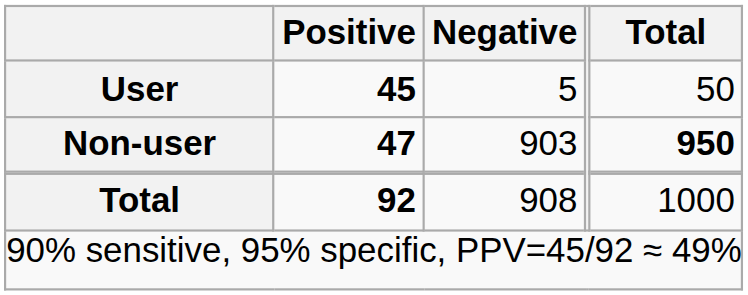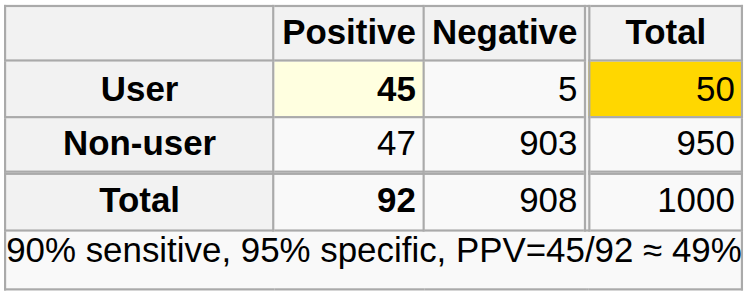User | Positive: no background -> lightyellow background
User | Total: no background -> gold background
Non-user | Positive: bold -> normal
Non-user | Total: bold -> normal
